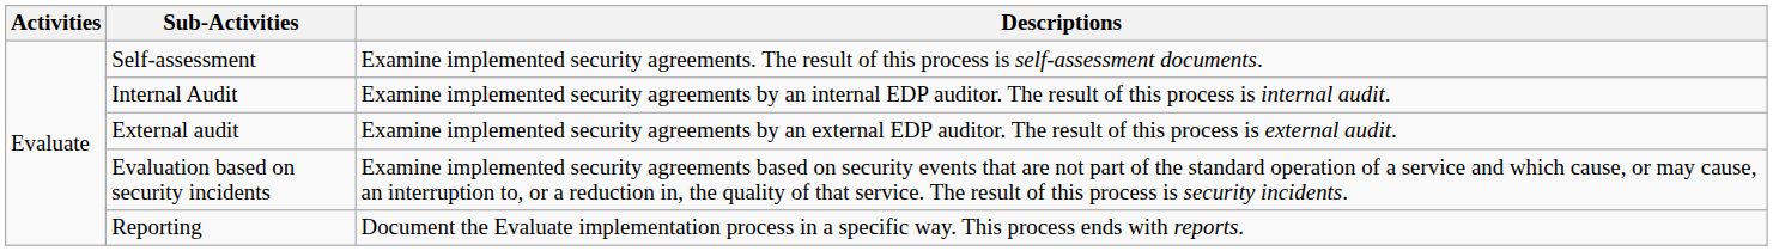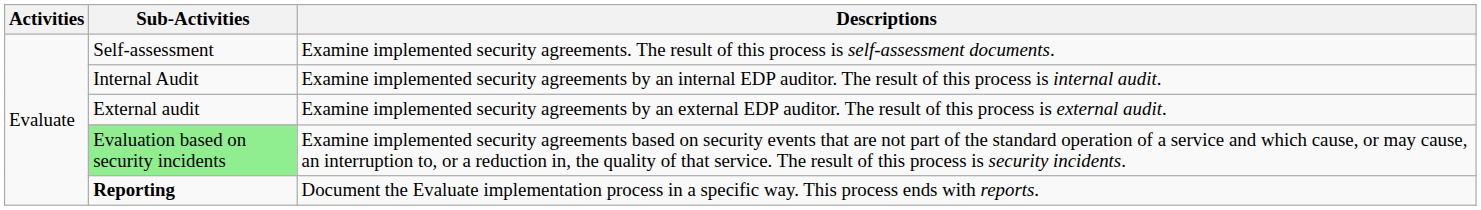Evaluation based on security incidents | Sub-Activities: no background -> lightgreen background
Reporting | Sub-Activities: normal -> bold
